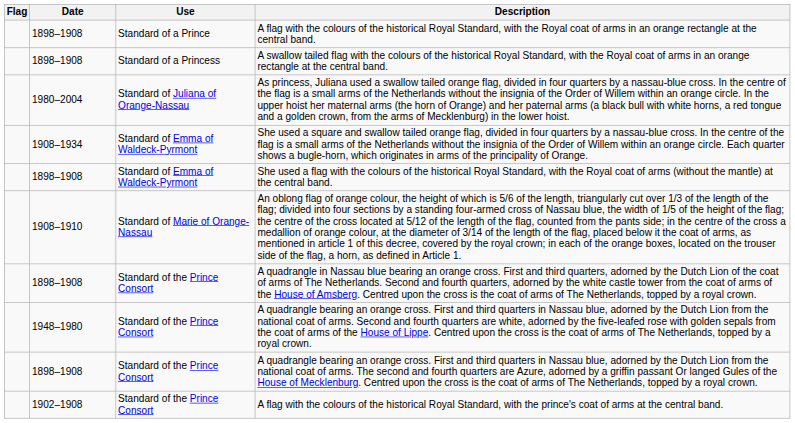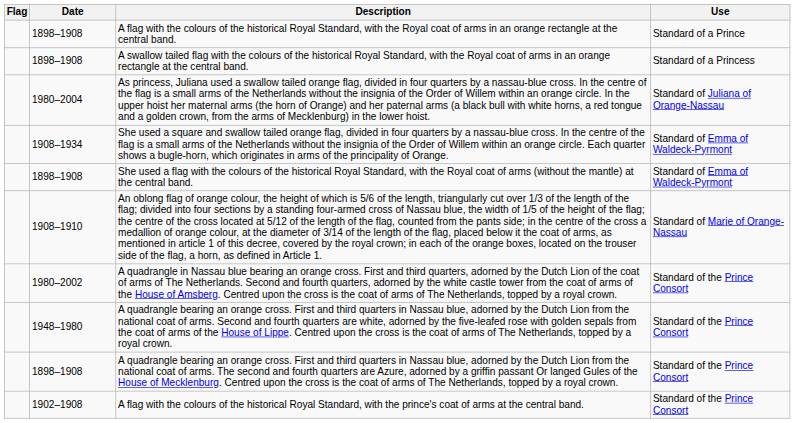columns swapped: Use <-> Description
row 8 | Date: 1898–1908 -> 1980–2002
